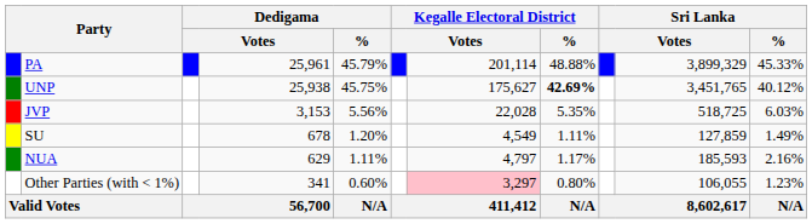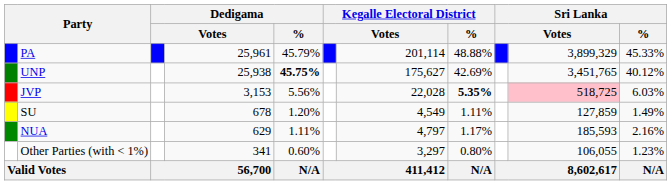UNP | Dedigama / %: normal -> bold
UNP | Kegalle Electoral District / %: bold -> normal
JVP | Kegalle Electoral District / %: normal -> bold
JVP | column 10: no background -> pink background
Other Parties (with < 1%) | column 7: pink background -> no background
